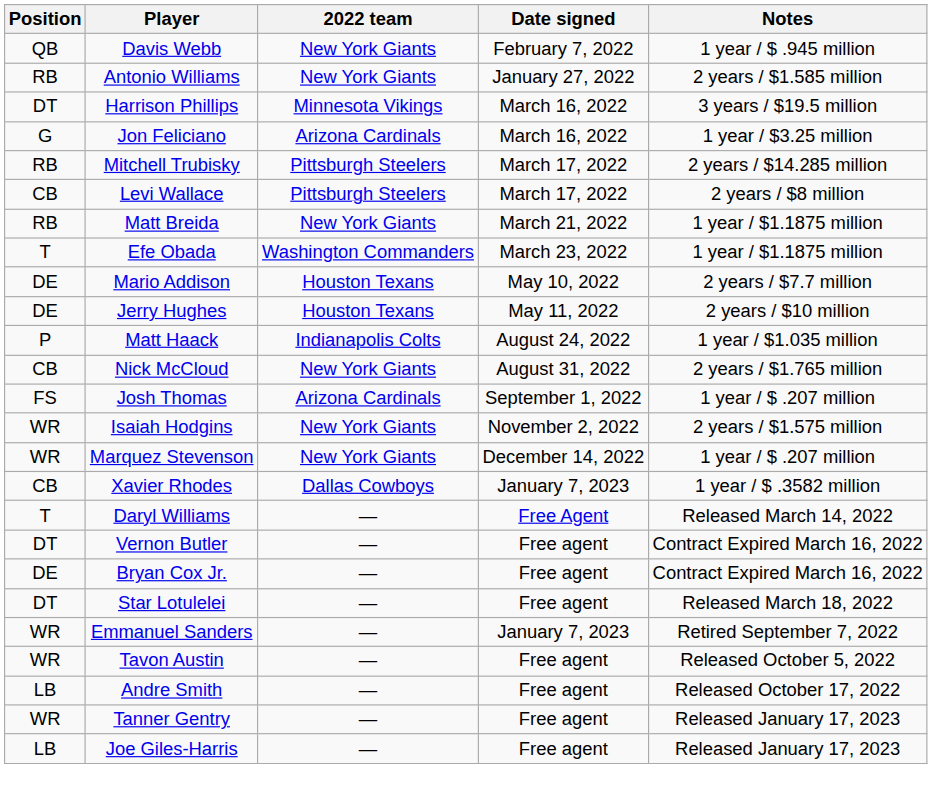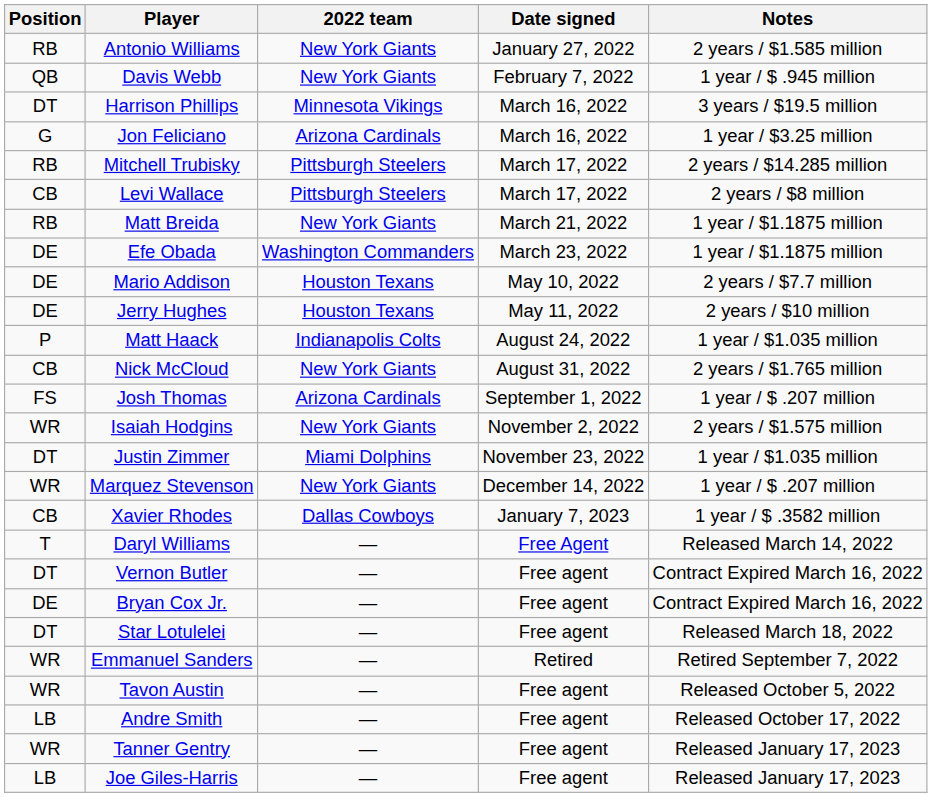rows swapped: Antonio Williams <-> Davis Webb
Efe Obada | Position: T -> DE
+ row: DT | Justin Zimmer | Miami Dolphins | November 23, 2022 | 1 year / $1.035 million
Emmanuel Sanders | Date signed: January 7, 2023 -> Retired
